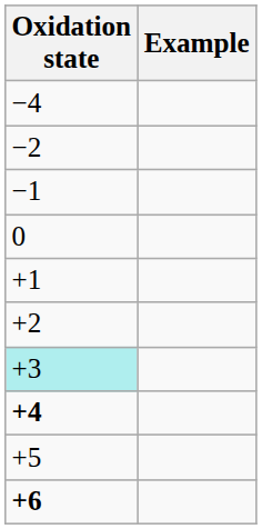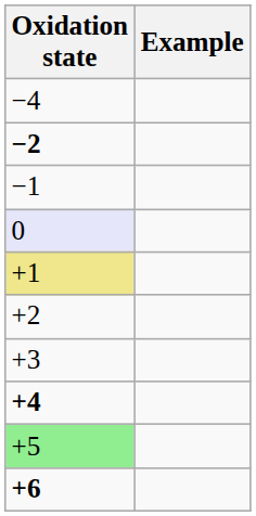−2 | Oxidation state: normal -> bold
0 | Oxidation state: no background -> lavender background
+1 | Oxidation state: no background -> khaki background
+3 | Oxidation state: paleturquoise background -> no background
+5 | Oxidation state: no background -> lightgreen background
